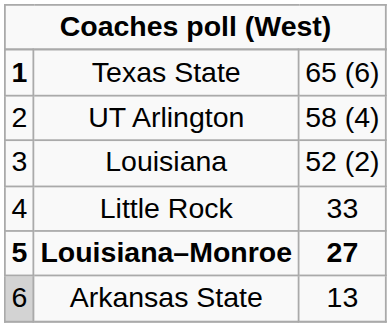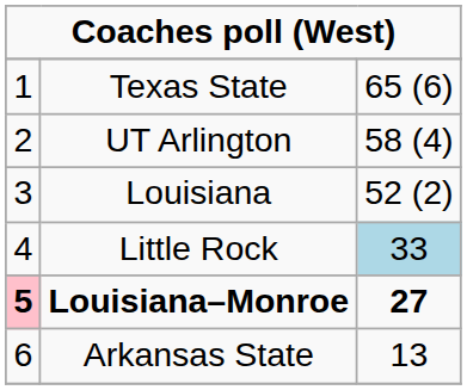Texas State | column 1: bold -> normal
Little Rock | column 3: no background -> lightblue background
Louisiana–Monroe | column 1: no background -> pink background
Arkansas State | column 1: lightgrey background -> no background
